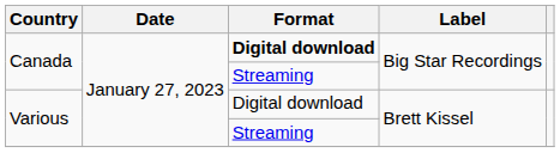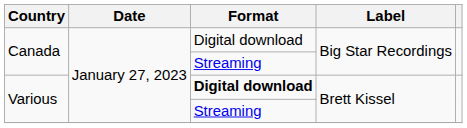Canada / Digital download | Format: bold -> normal
Various / Digital download | Format: normal -> bold
